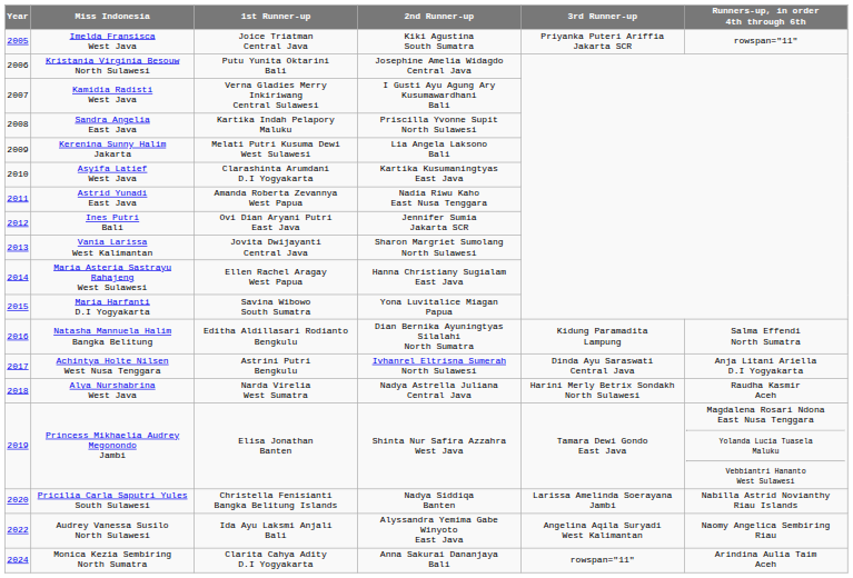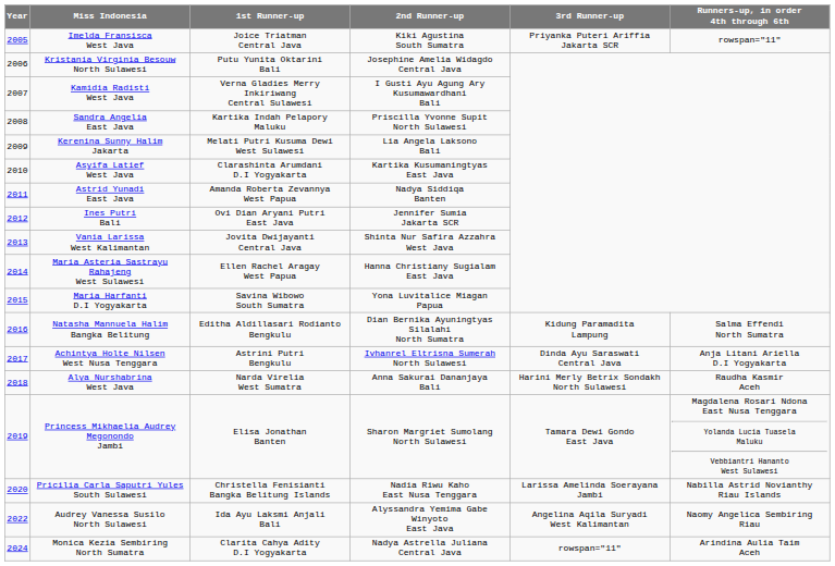Astrid Yunadi East Java | 2nd Runner-up: Nadia Riwu Kaho East Nusa Tenggara -> Nadya Siddiqa Banten
Vania Larissa West Kalimantan | 2nd Runner-up: Sharon Margriet Sumolang North Sulawesi -> Shinta Nur Safira Azzahra West Java
Alya Nurshabrina West Java | 2nd Runner-up: Nadya Astrella Juliana Central Java -> Anna Sakurai Dananjaya Bali
Princess Mikhaelia Audrey Megonondo Jambi | 2nd Runner-up: Shinta Nur Safira Azzahra West Java -> Sharon Margriet Sumolang North Sulawesi
Pricilia Carla Saputri Yules South Sulawesi | 2nd Runner-up: Nadya Siddiqa Banten -> Nadia Riwu Kaho East Nusa Tenggara
Monica Kezia Sembiring North Sumatra | 2nd Runner-up: Anna Sakurai Dananjaya Bali -> Nadya Astrella Juliana Central Java
